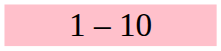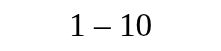row 1 | column 1: pink background -> no background
